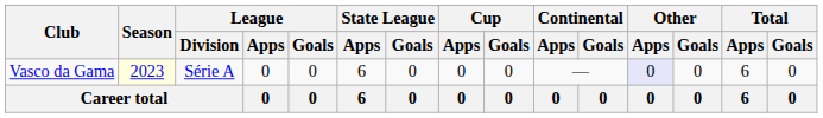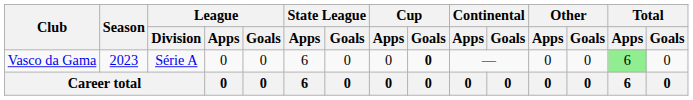Vasco da Gama | Season: lightyellow background -> no background
Vasco da Gama | Cup / Goals: normal -> bold
Vasco da Gama | Other / Apps: lavender background -> no background
Vasco da Gama | Total / Apps: no background -> lightgreen background
